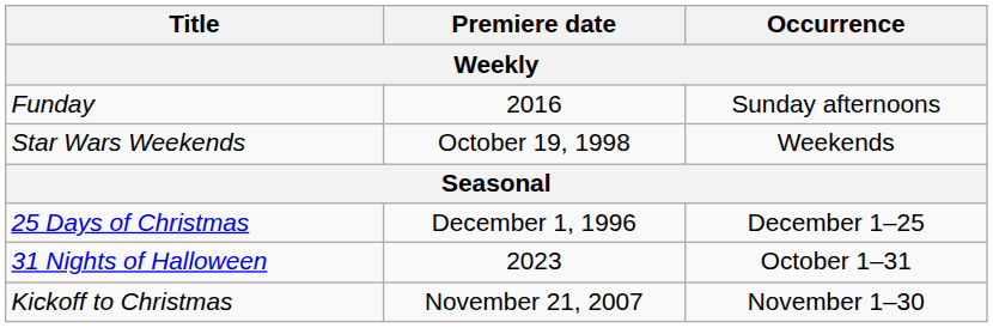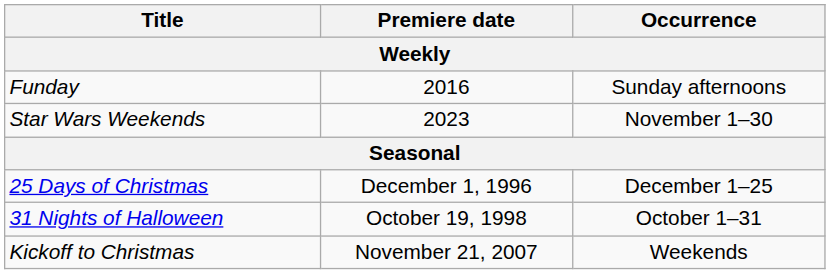Star Wars Weekends | Premiere date: October 19, 1998 -> 2023
Star Wars Weekends | Occurrence: Weekends -> November 1–30
31 Nights of Halloween | Premiere date: 2023 -> October 19, 1998
Kickoff to Christmas | Occurrence: November 1–30 -> Weekends
